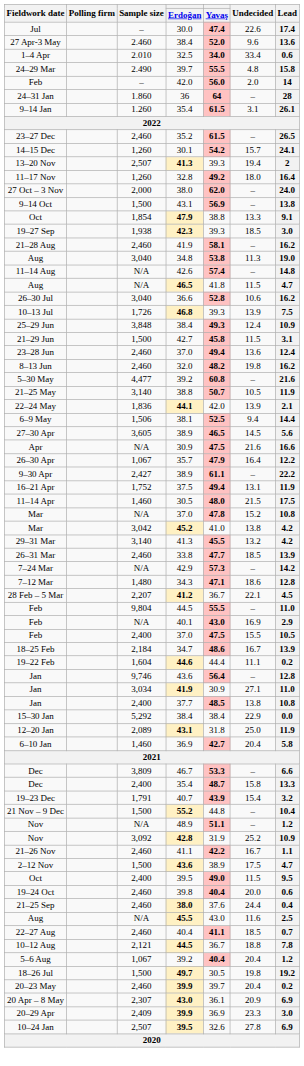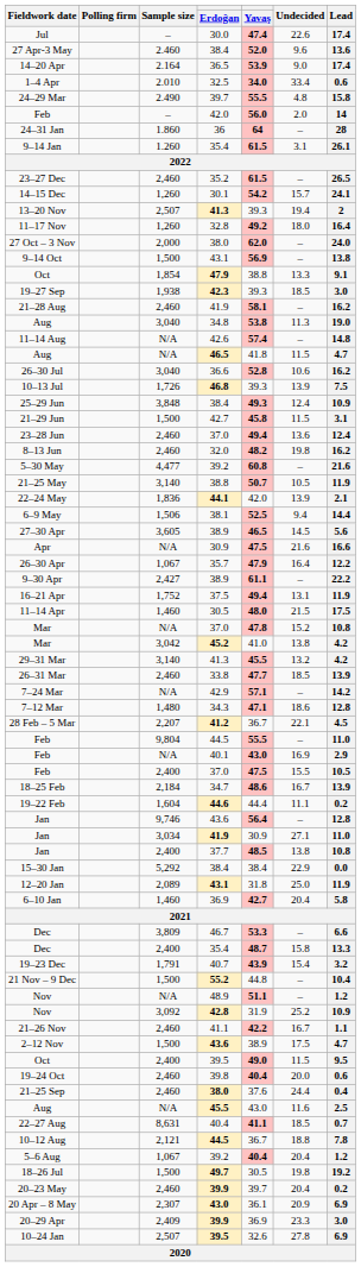+ row: 14–20 Apr | 2.164 | 36.5 | 53.9 | 9.0 | 17.4
7–24 Mar | Yavaş: 57.3 -> 57.1
22–27 Aug | Sample size: 2,460 -> 8,631
